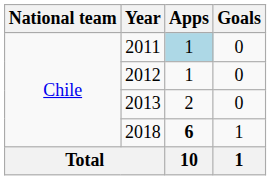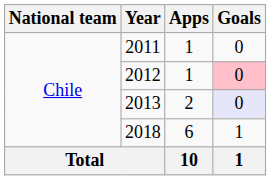2011 | Apps: lightblue background -> no background
2012 | Goals: no background -> pink background
2013 | Goals: no background -> lavender background
2018 | Apps: bold -> normal
